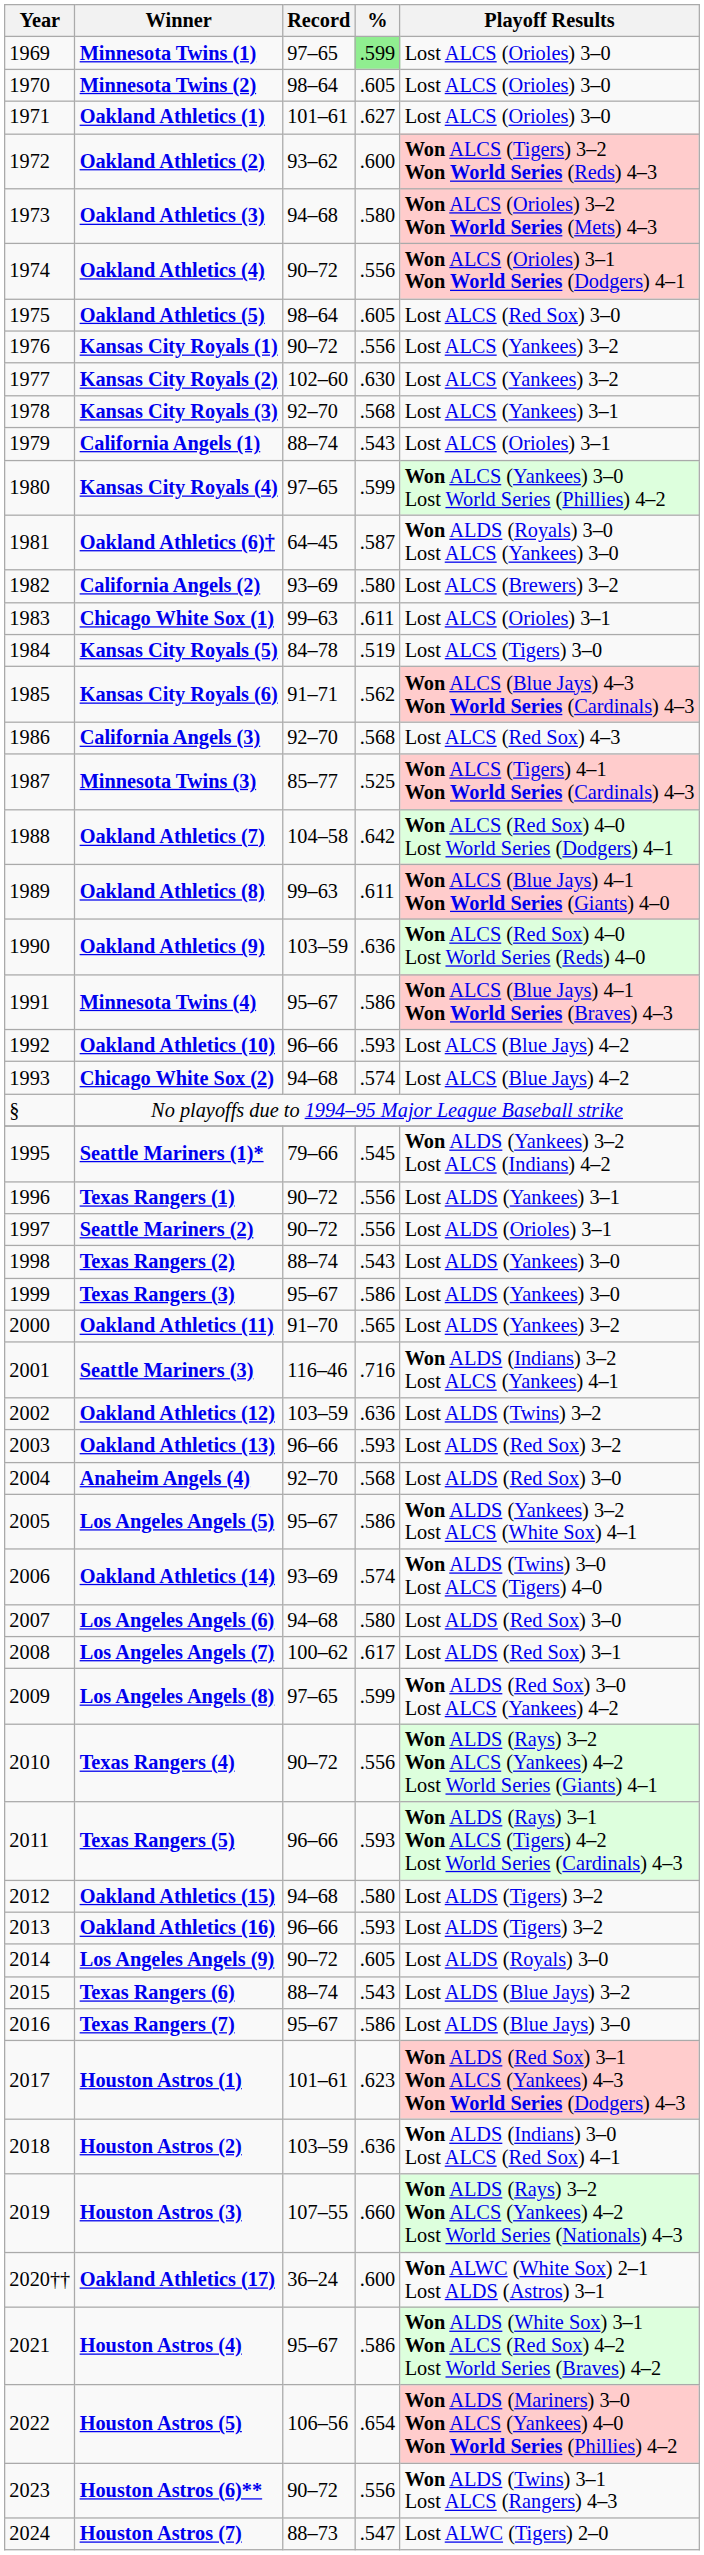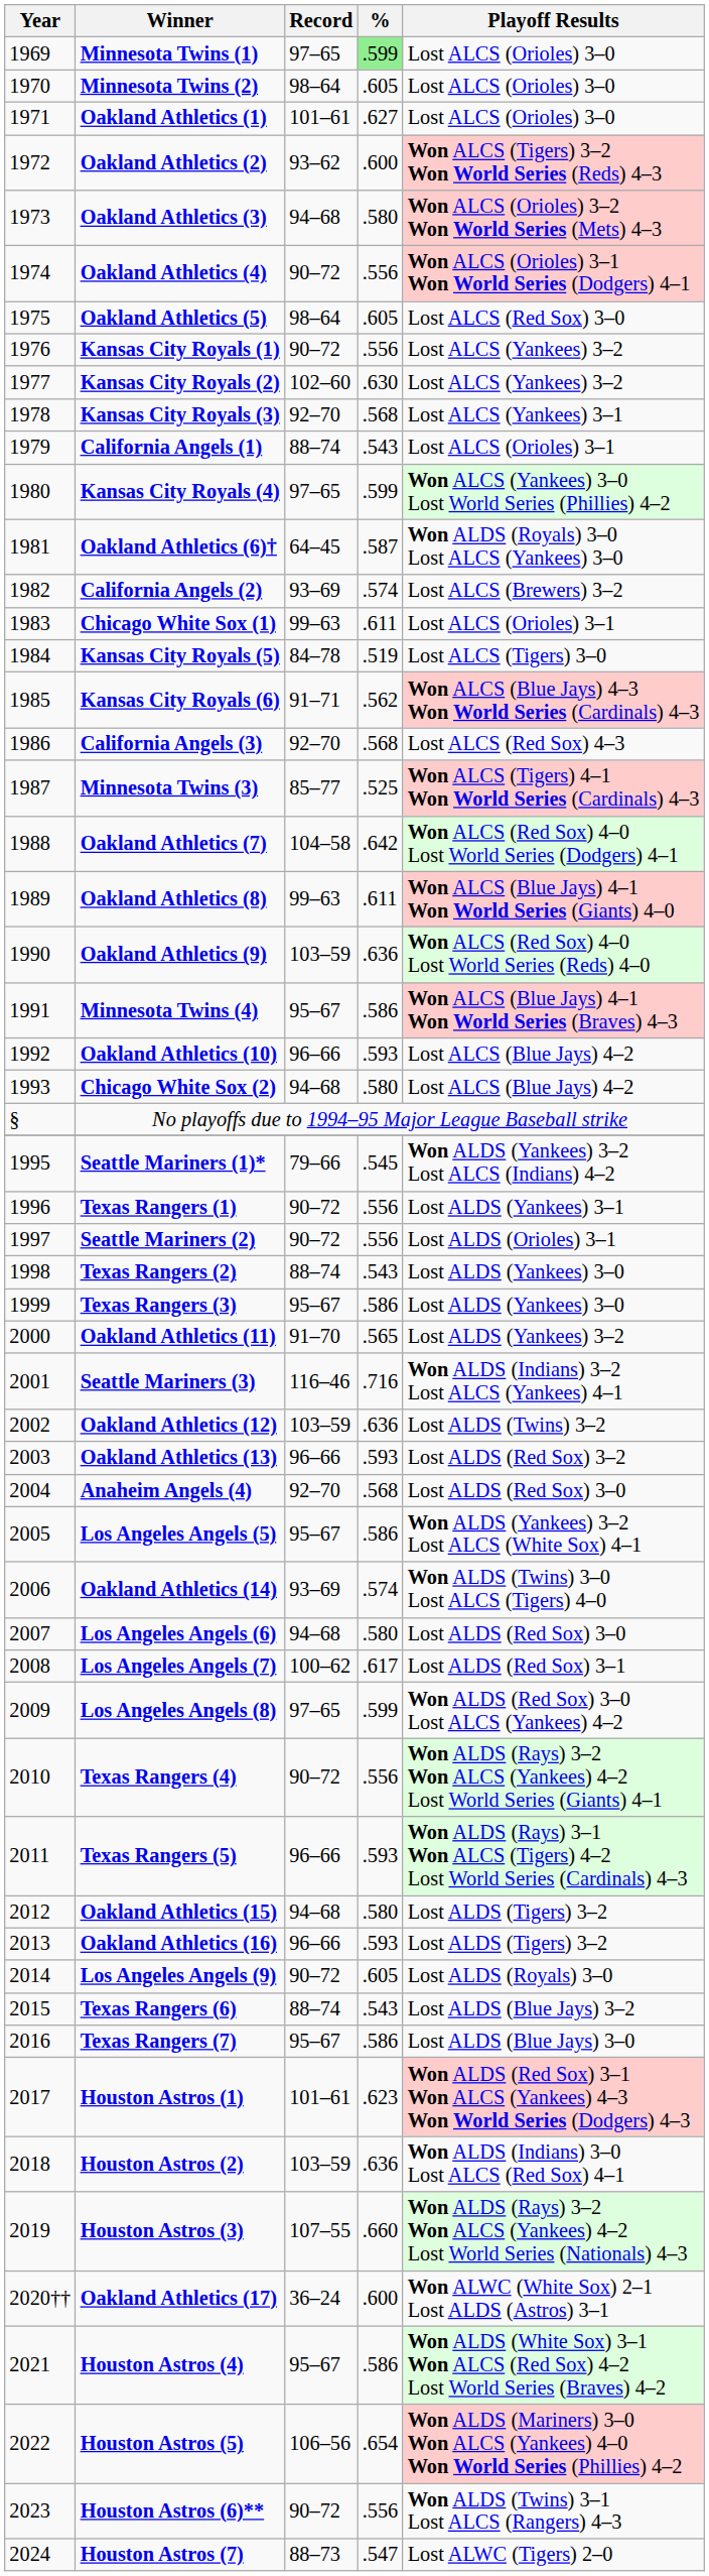California Angels (2) | %: .580 -> .574
Chicago White Sox (2) | %: .574 -> .580
